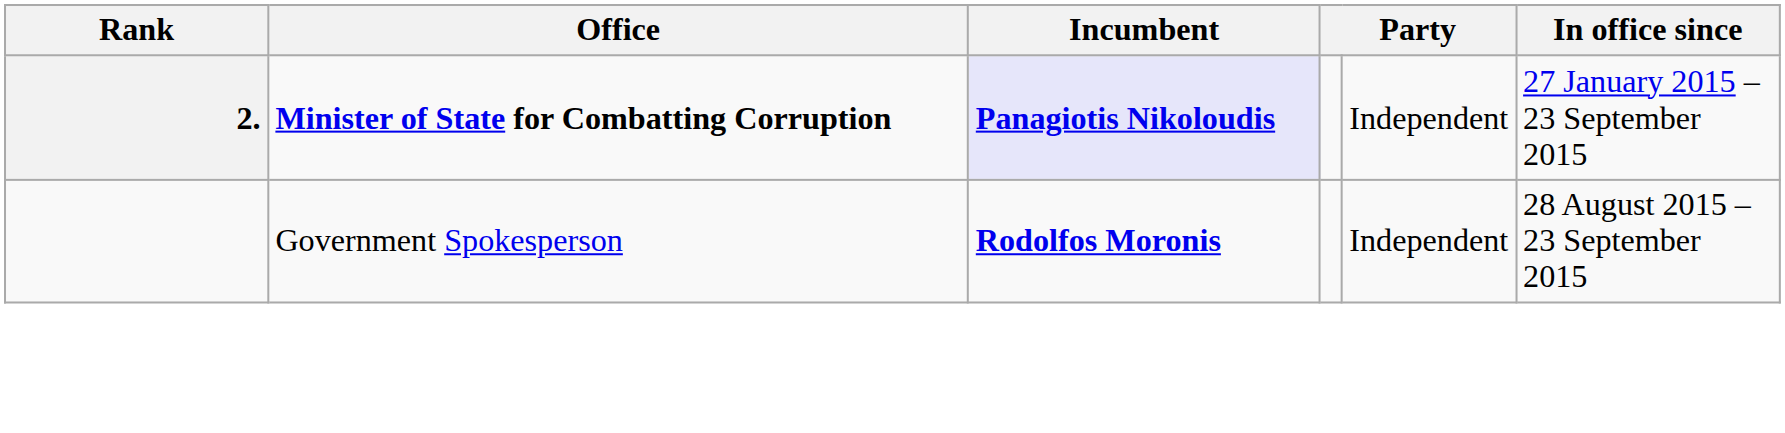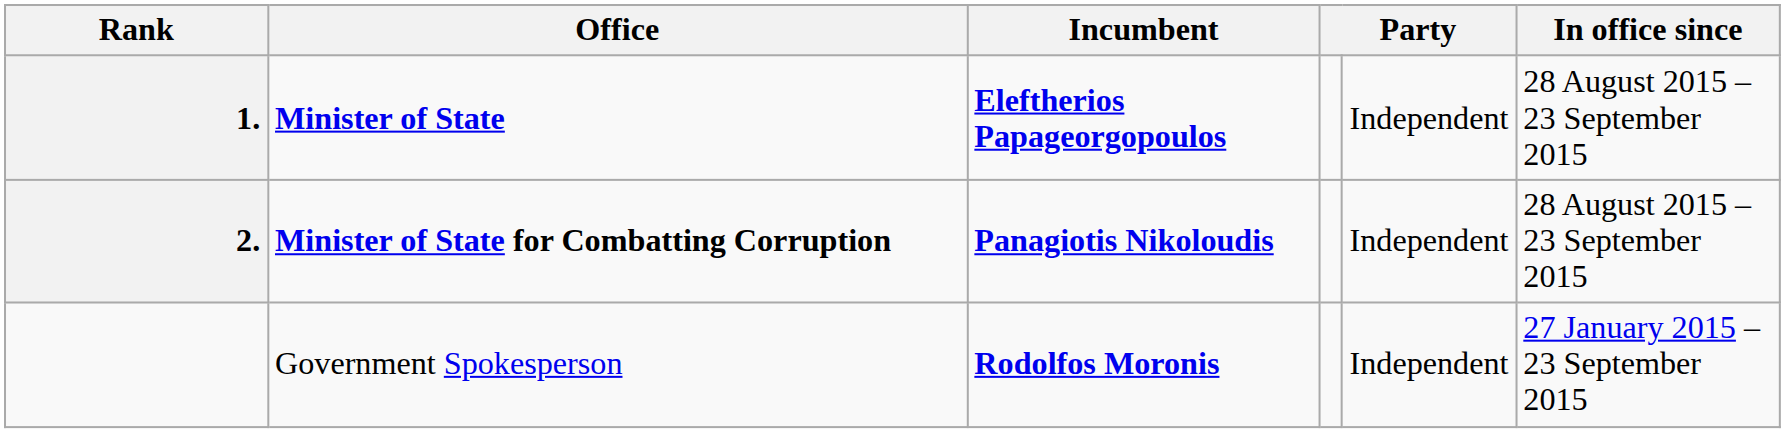+ row: 1. | Minister of State | Eleftherios Papageorgopoulos | Independent | 28 August 2015 – 23 September 2015
Minister of State for Combatting Corruption | Incumbent: lavender background -> no background
Minister of State for Combatting Corruption | In office since: 27 January 2015 – 23 September 2015 -> 28 August 2015 – 23 September 2015
Government Spokesperson | In office since: 28 August 2015 – 23 September 2015 -> 27 January 2015 – 23 September 2015
